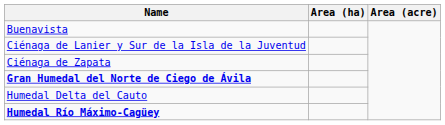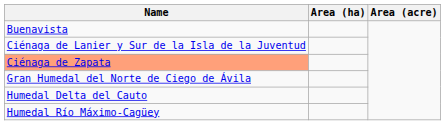Ciénaga de Zapata | Name: no background -> lightsalmon background
Gran Humedal del Norte de Ciego de Ávila | Name: bold -> normal
Humedal Río Máximo-Cagüey | Name: bold -> normal
